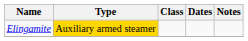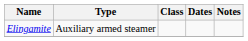Elingamite | Type: gold background -> no background
